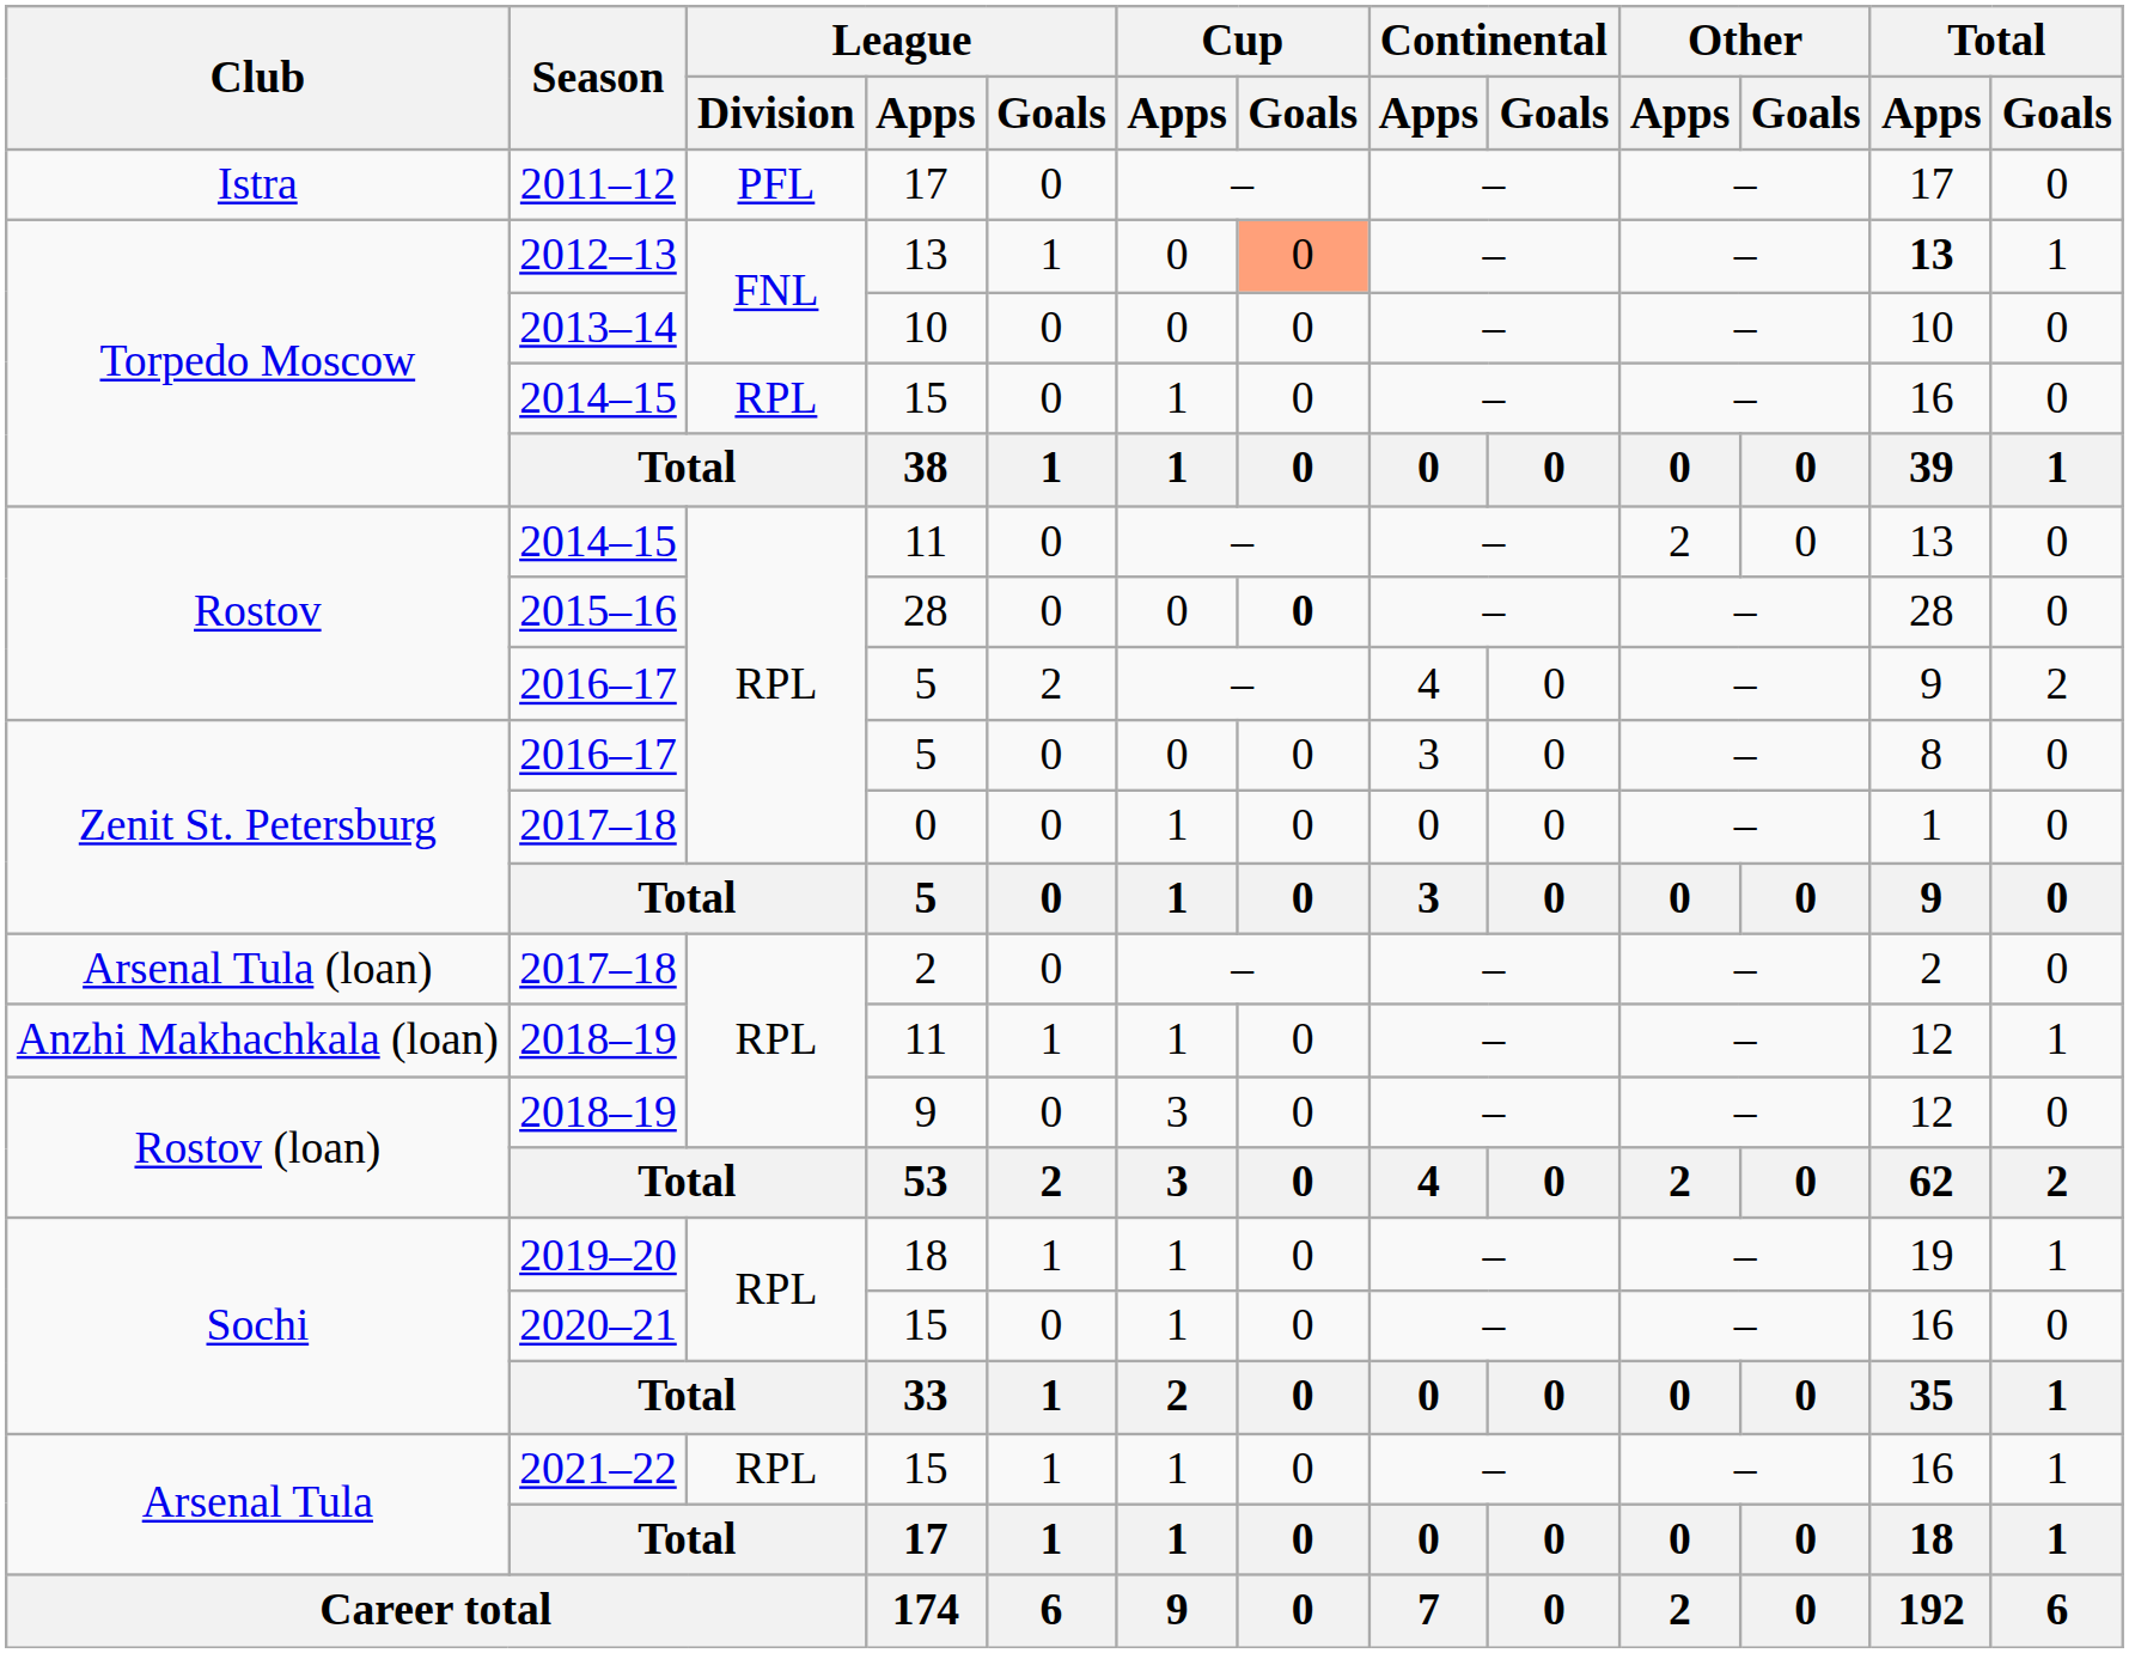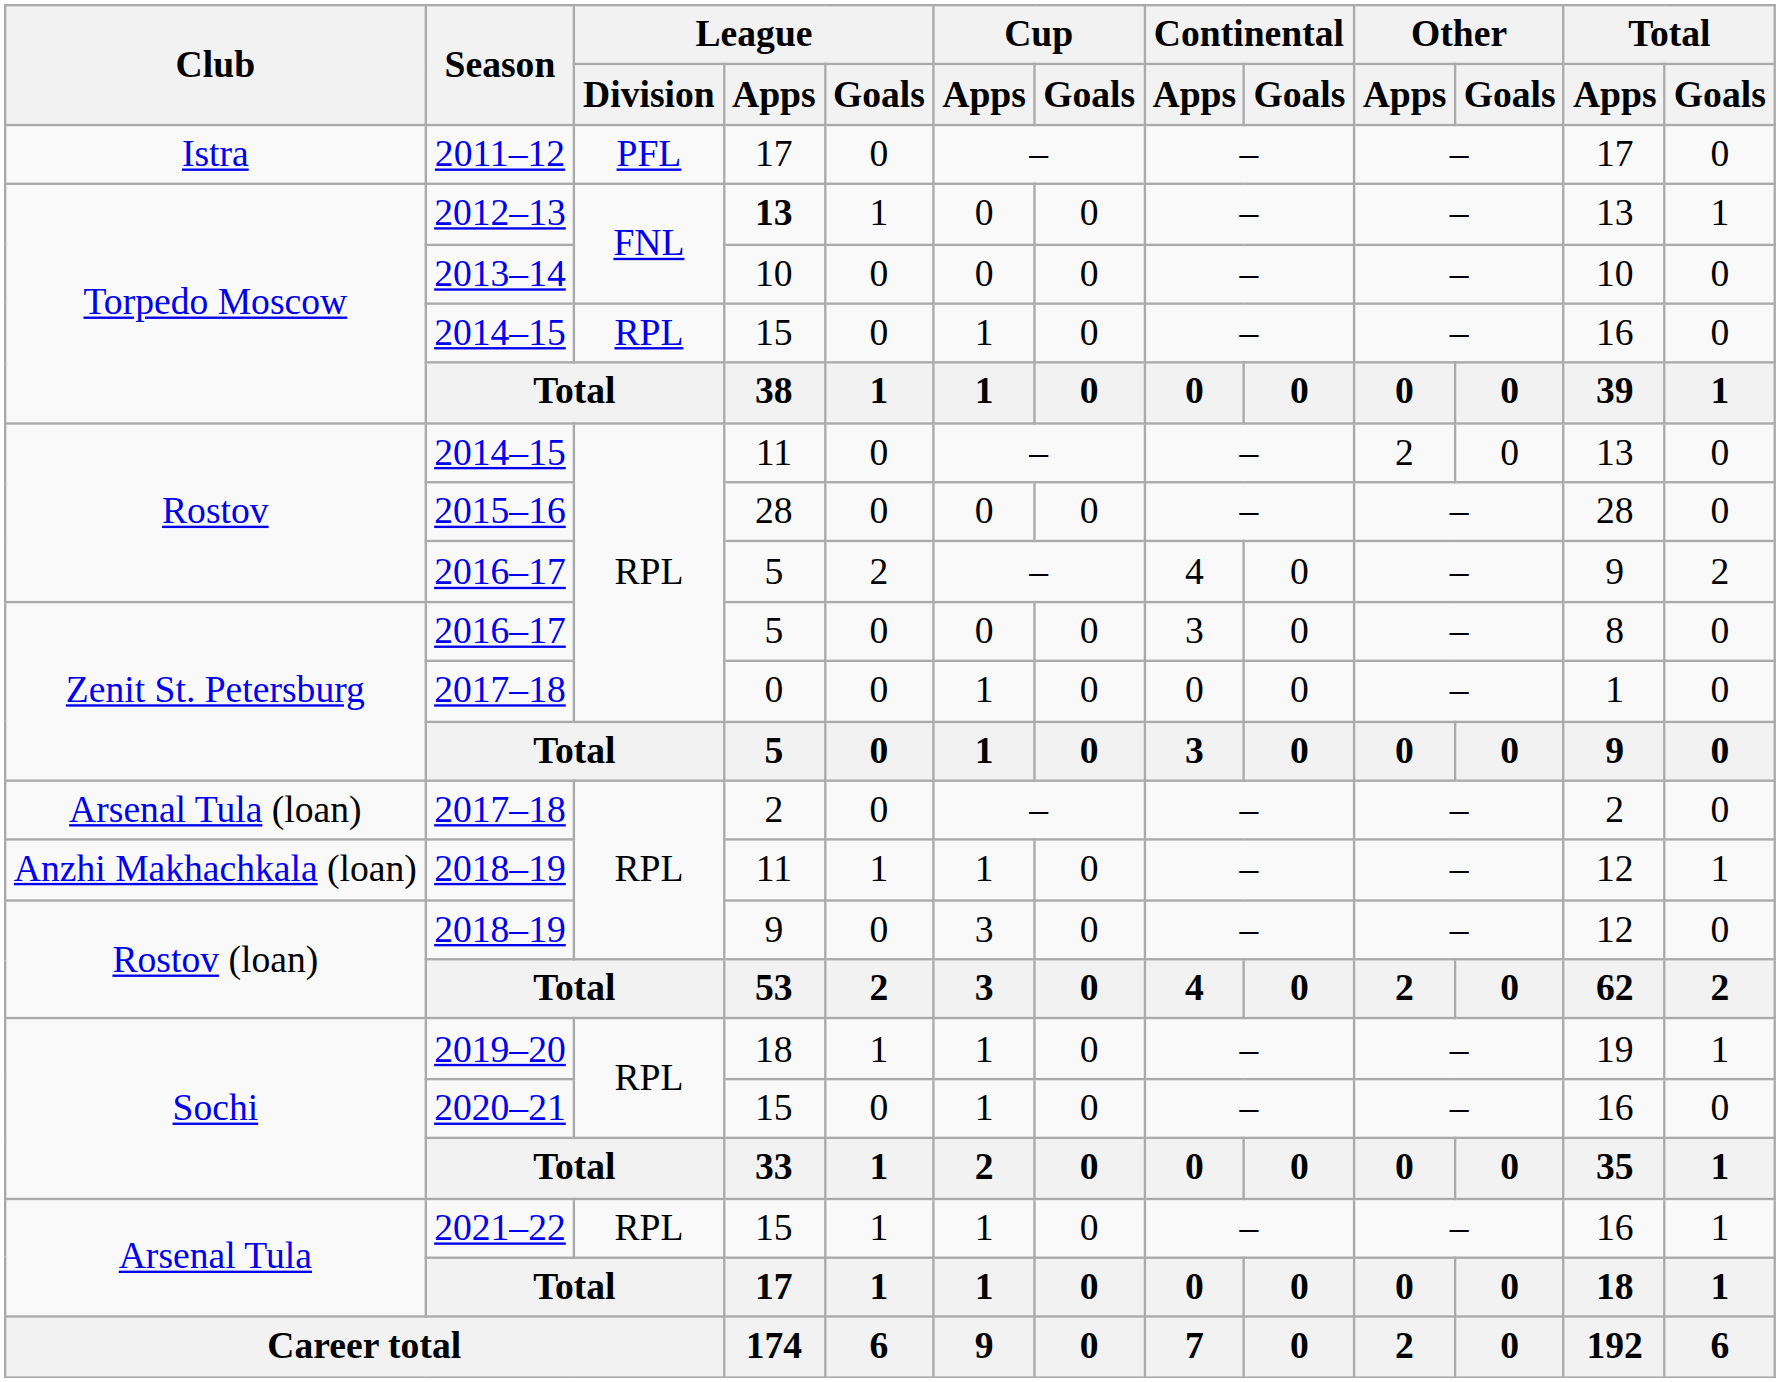2012–13 | League / Apps: normal -> bold
2012–13 | Cup / Goals: lightsalmon background -> no background
2012–13 | Total / Apps: bold -> normal
2015–16 | Cup / Goals: bold -> normal
